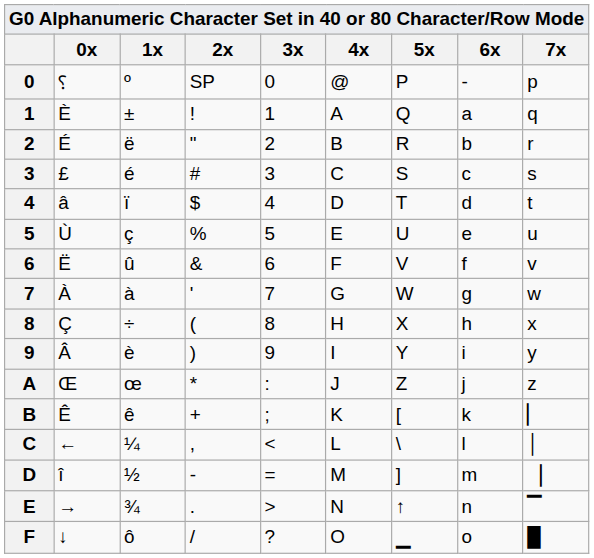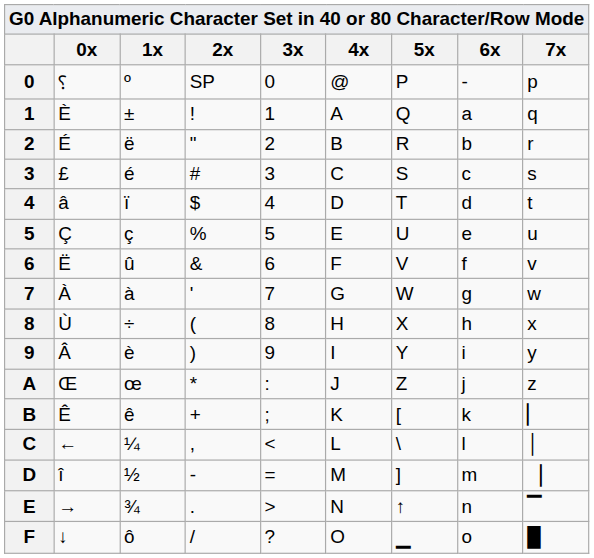row 8 | 0x: Ù -> Ç
row 11 | 0x: Ç -> Ù
